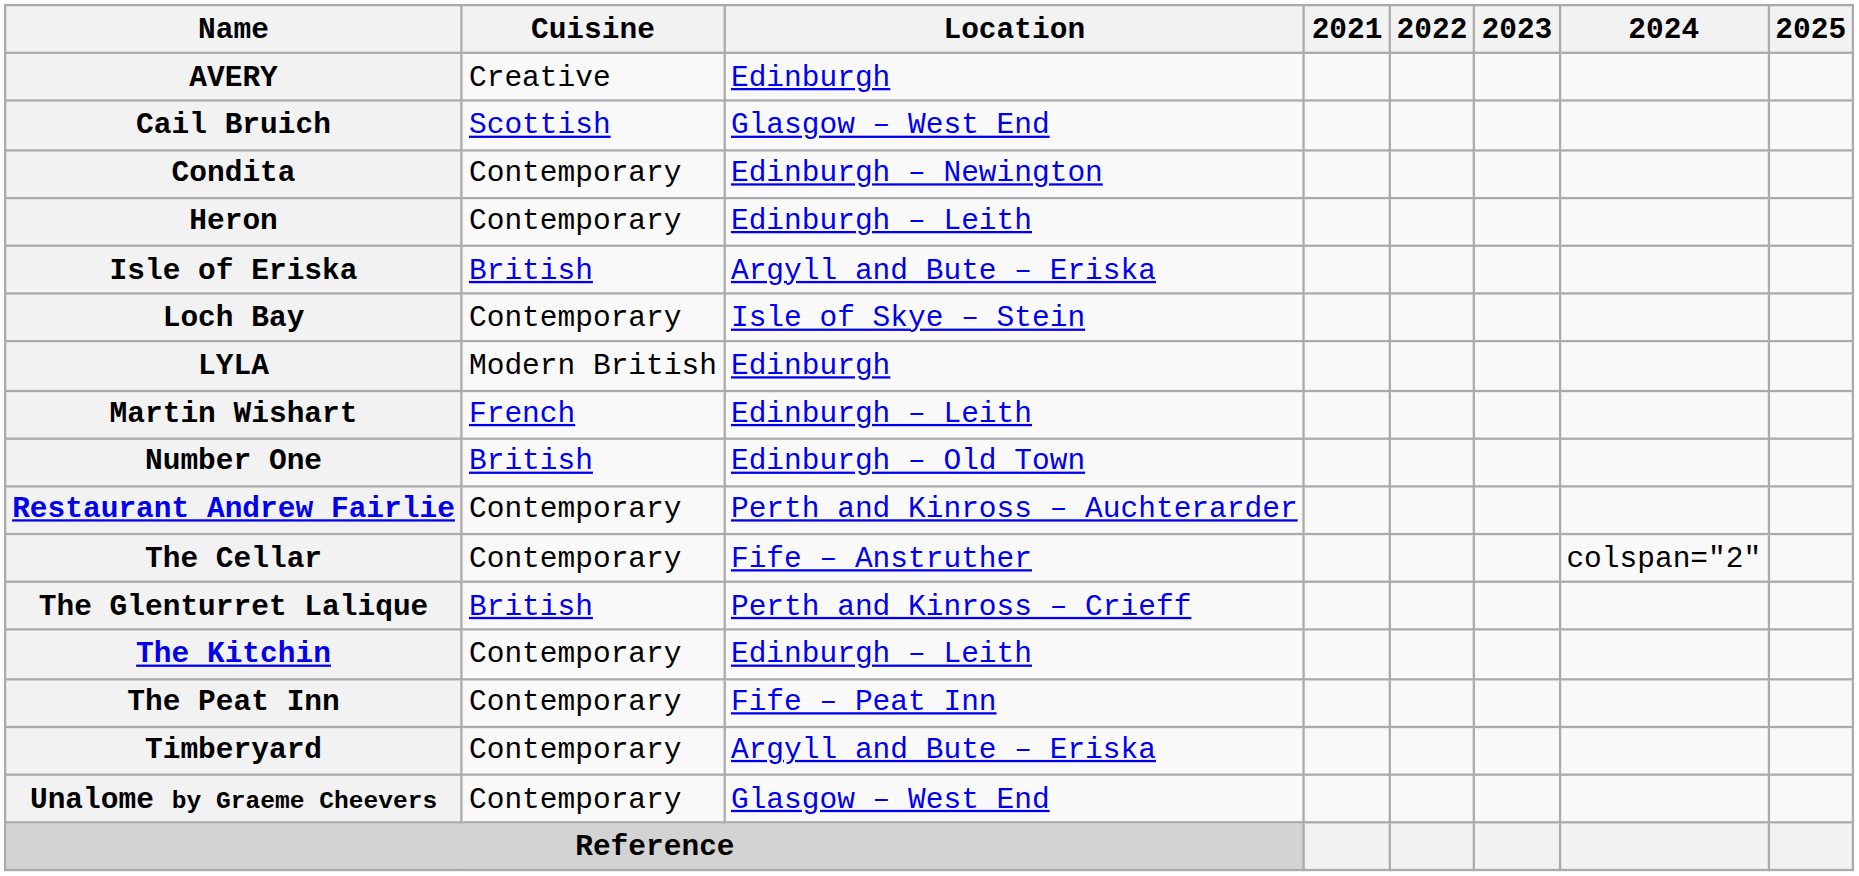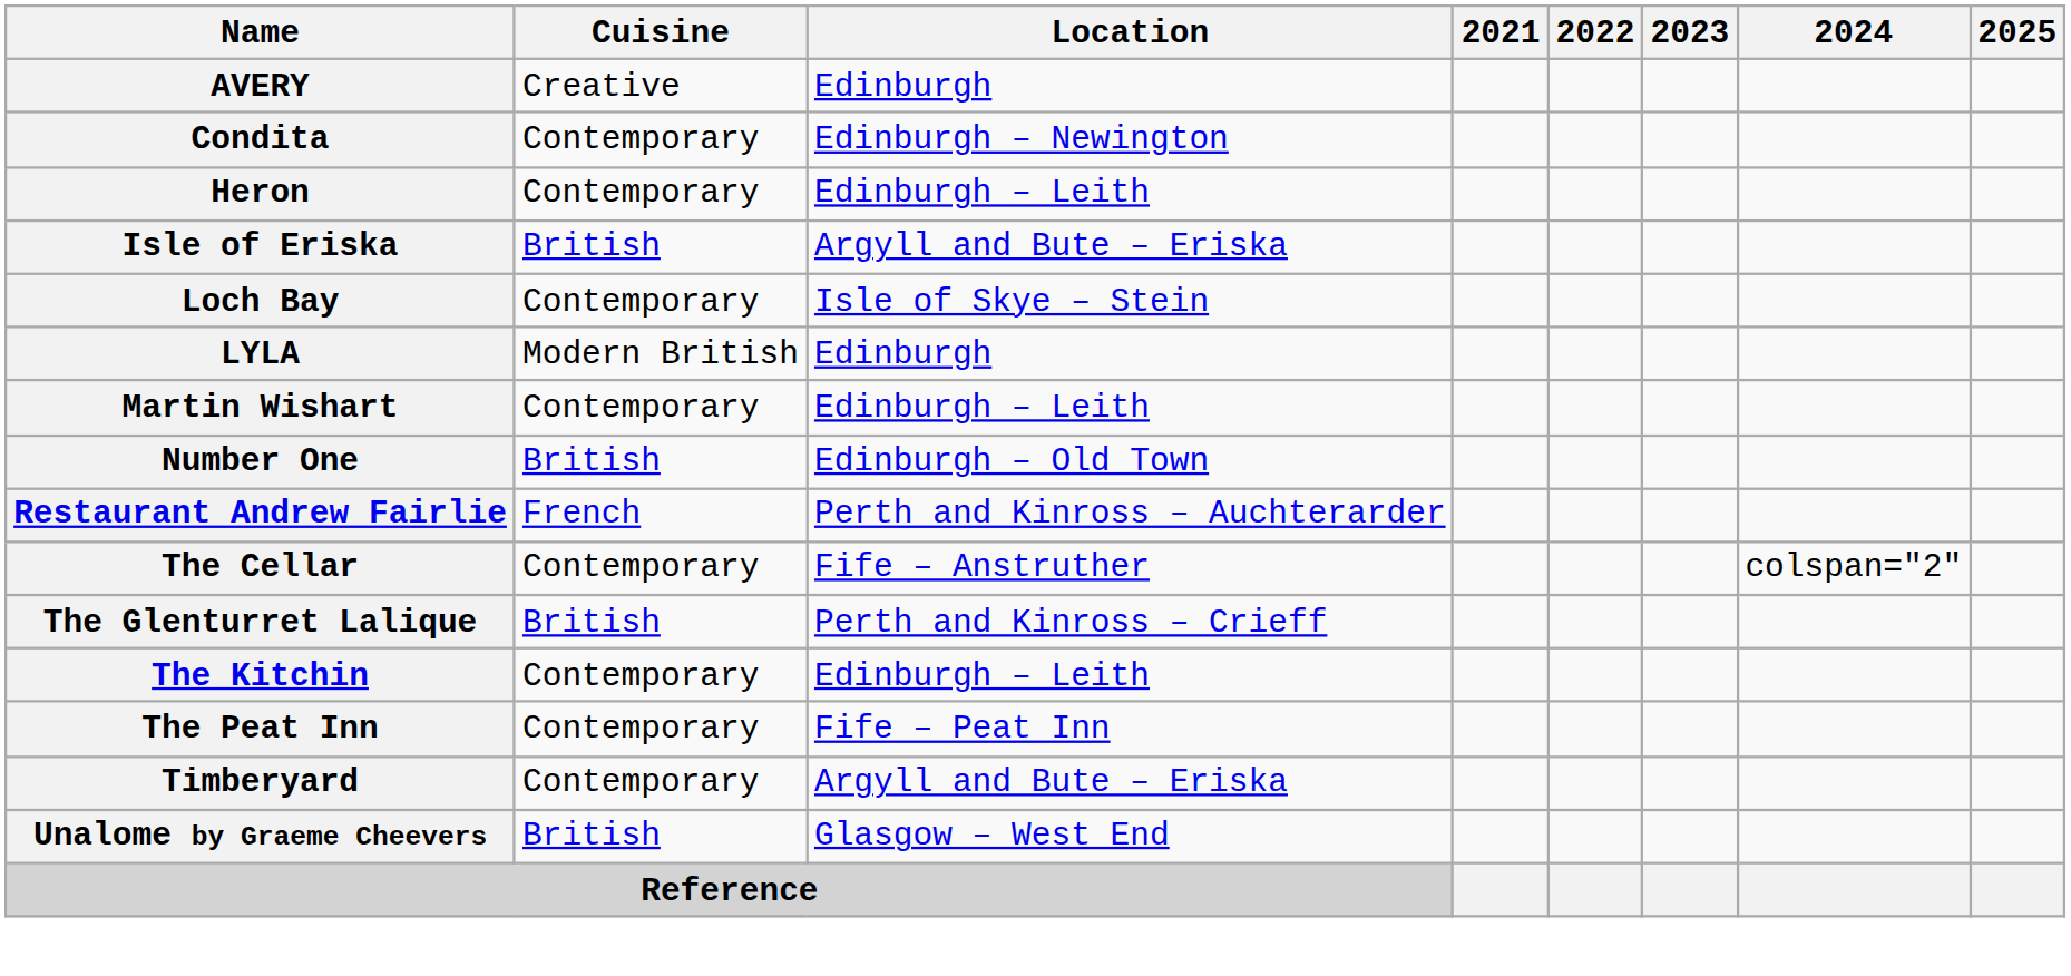- row: Cail Bruich | Scottish | Glasgow – West End
Martin Wishart | Cuisine: French -> Contemporary
Restaurant Andrew Fairlie | Cuisine: Contemporary -> French
Unalome by Graeme Cheevers | Cuisine: Contemporary -> British
